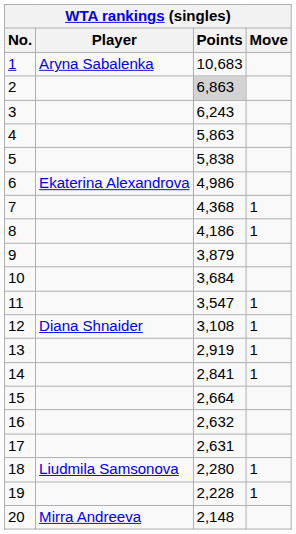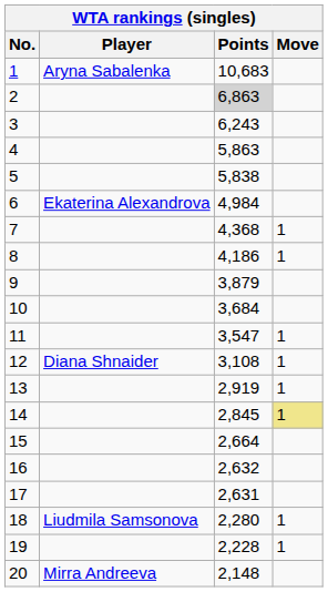6 | Points: 4,986 -> 4,984
14 | Points: 2,841 -> 2,845
14 | Move: no background -> khaki background
